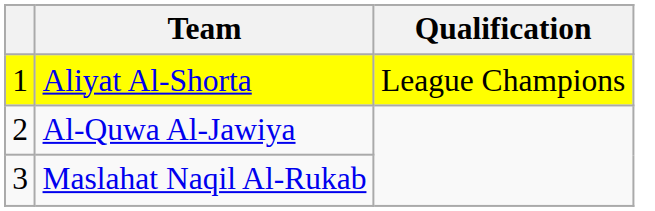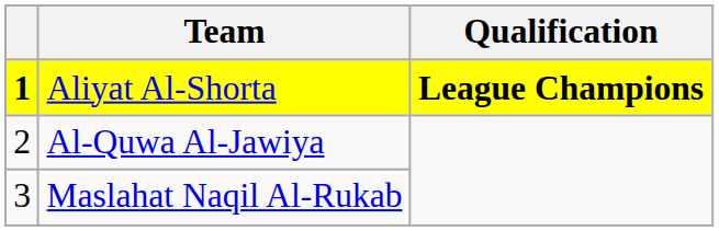Aliyat Al-Shorta | column 1: normal -> bold
Aliyat Al-Shorta | Qualification: normal -> bold
